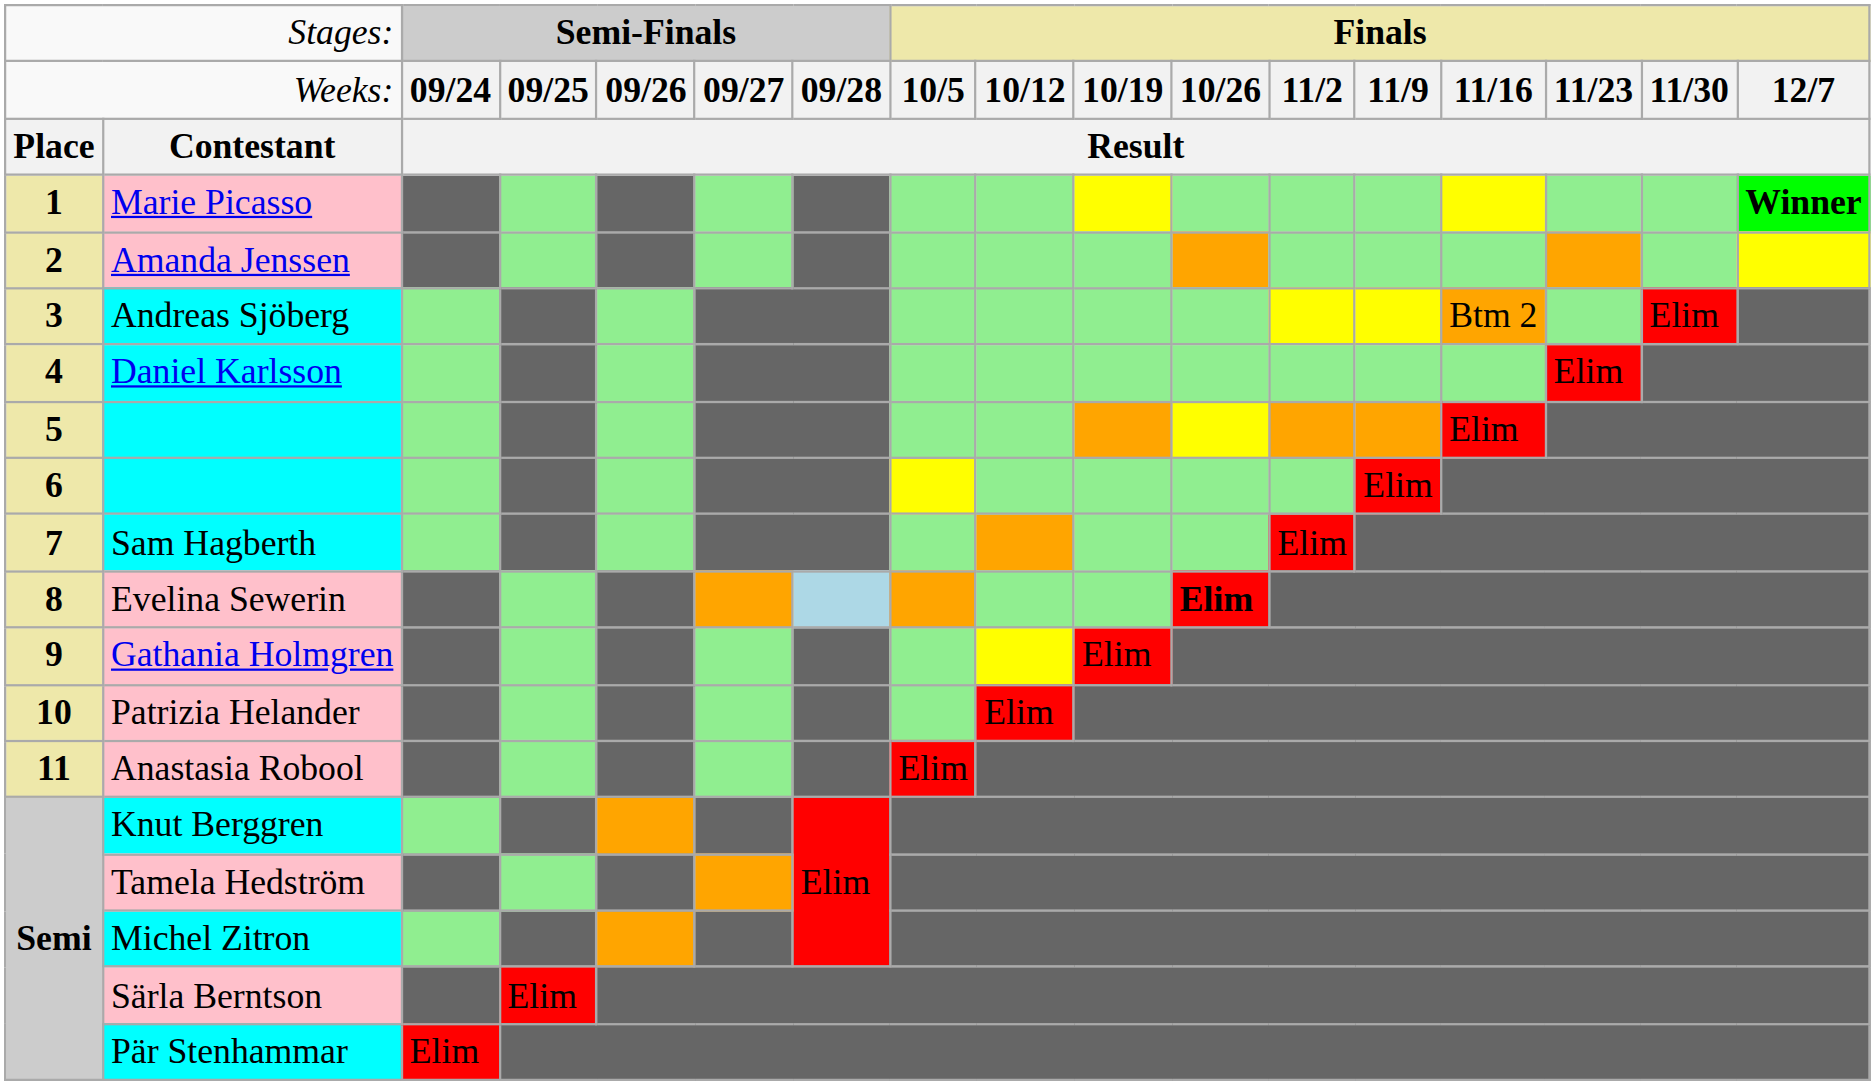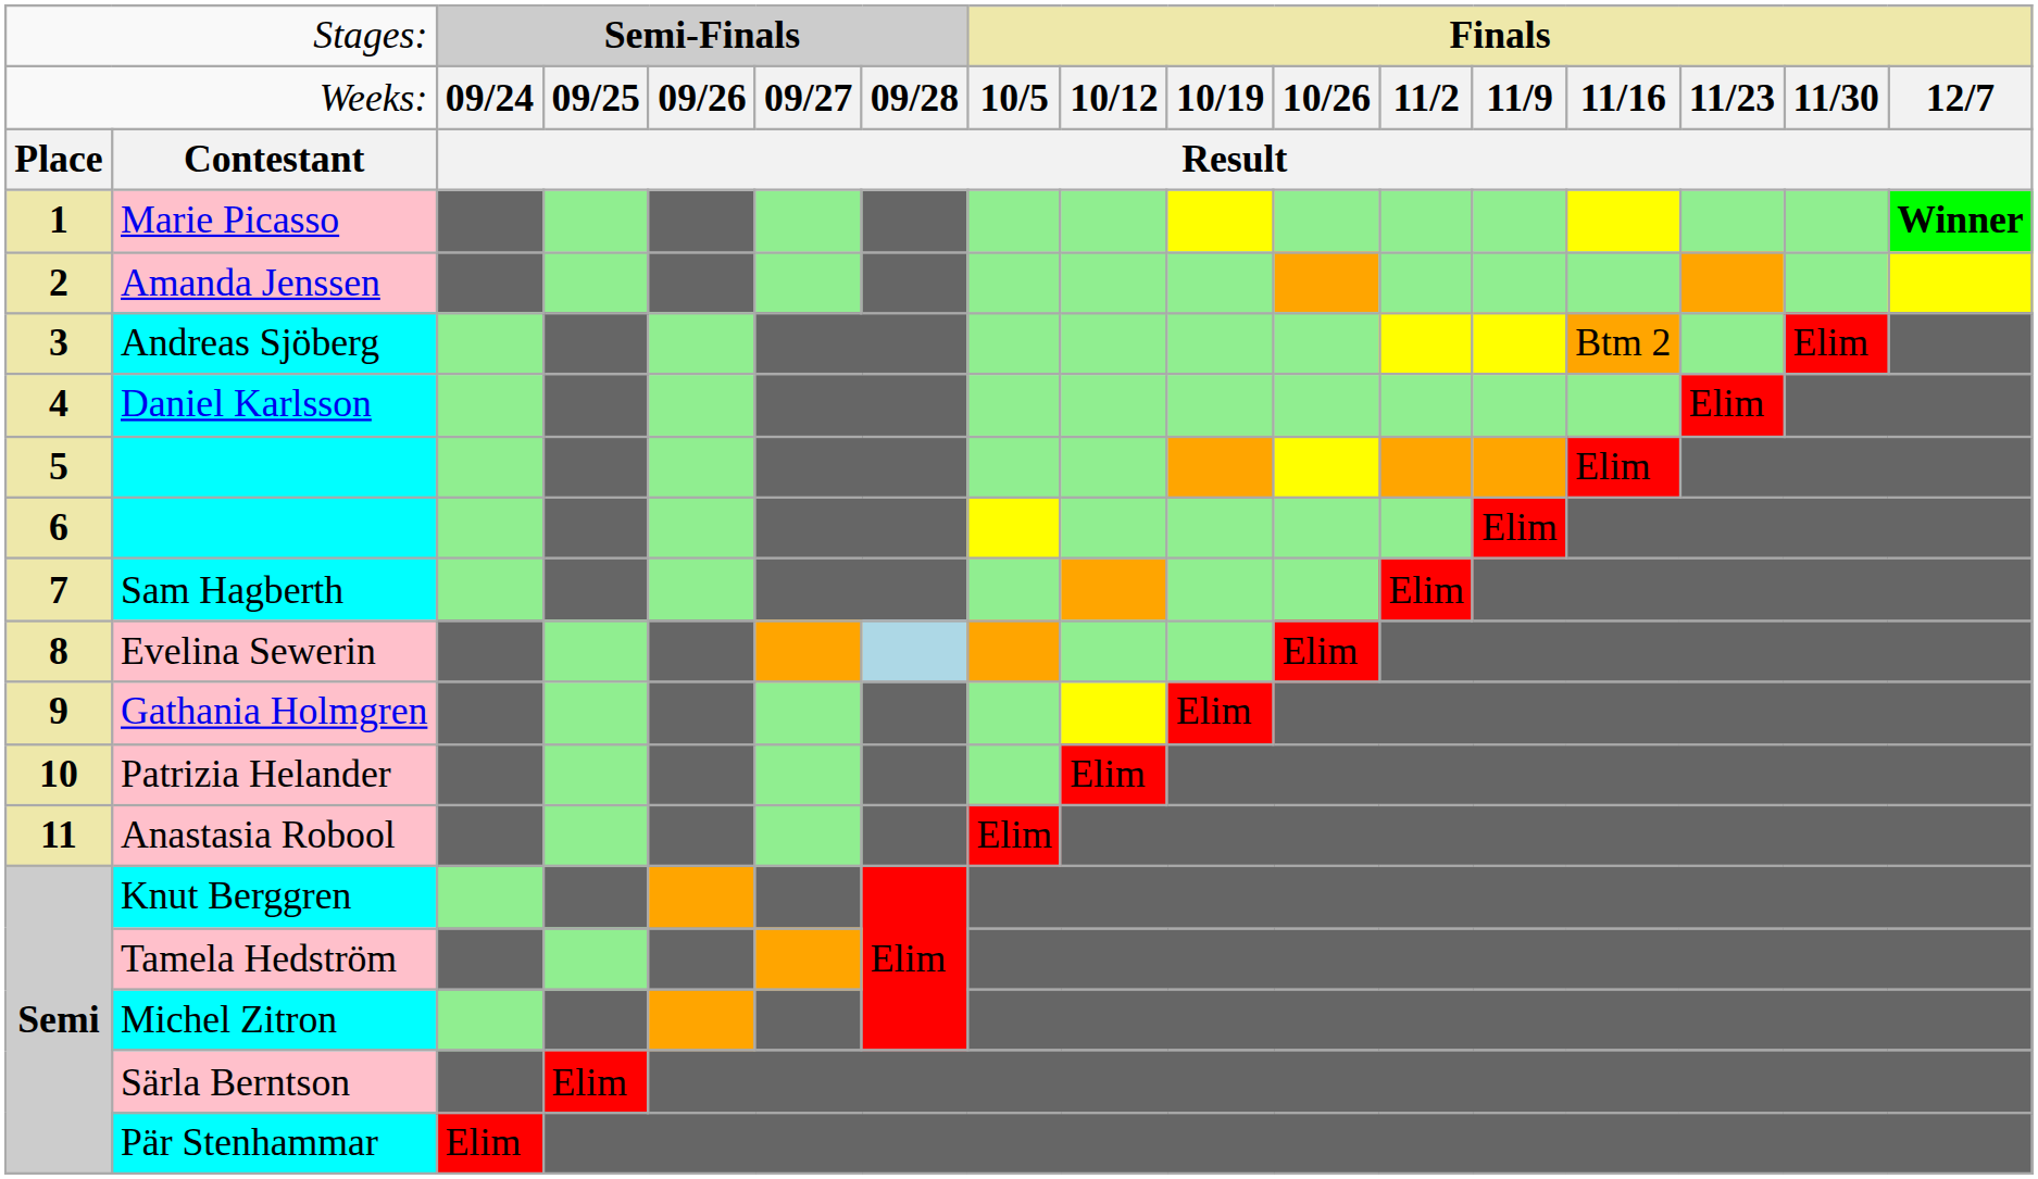Evelina Sewerin | column 11: bold -> normal
